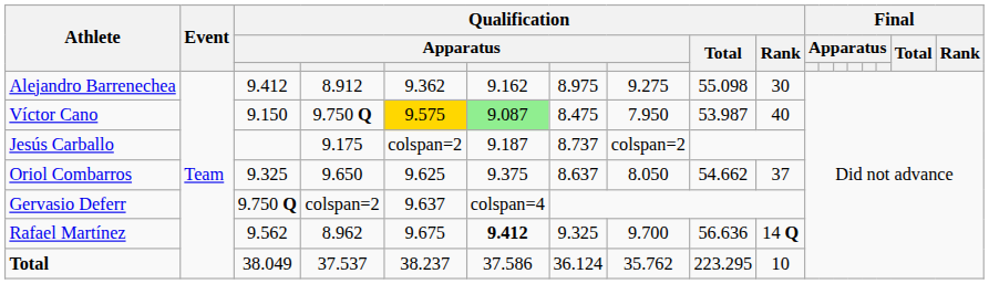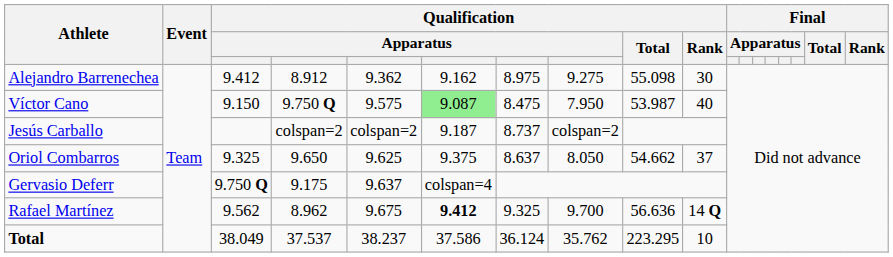Víctor Cano | column 5: gold background -> no background
Jesús Carballo | column 4: 9.175 -> colspan=2
Gervasio Deferr | column 4: colspan=2 -> 9.175
